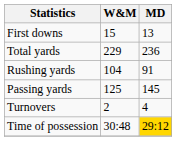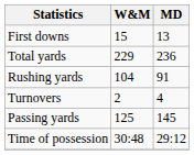rows swapped: Passing yards <-> Turnovers
Time of possession | MD: gold background -> no background
